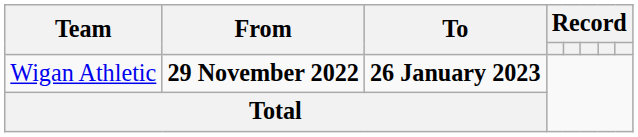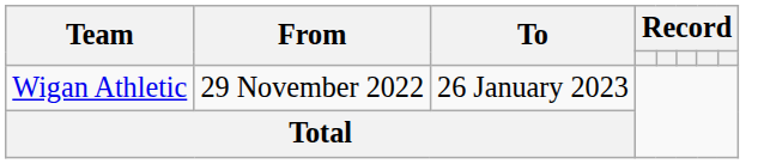Wigan Athletic | From: bold -> normal
Wigan Athletic | To: bold -> normal
